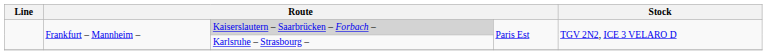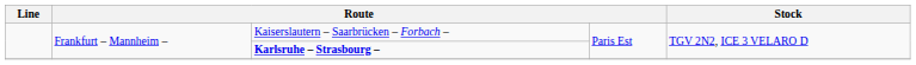Kaiserslautern – Saarbrücken – Forbach – | column 3: lightgrey background -> no background
Karlsruhe – Strasbourg – | column 3: normal -> bold
